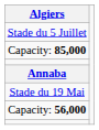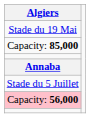row 2 | Algiers: Stade du 5 Juillet -> Stade du 19 Mai
row 6 | Algiers: Stade du 19 Mai -> Stade du 5 Juillet
row 7 | Algiers: no background -> pink background
